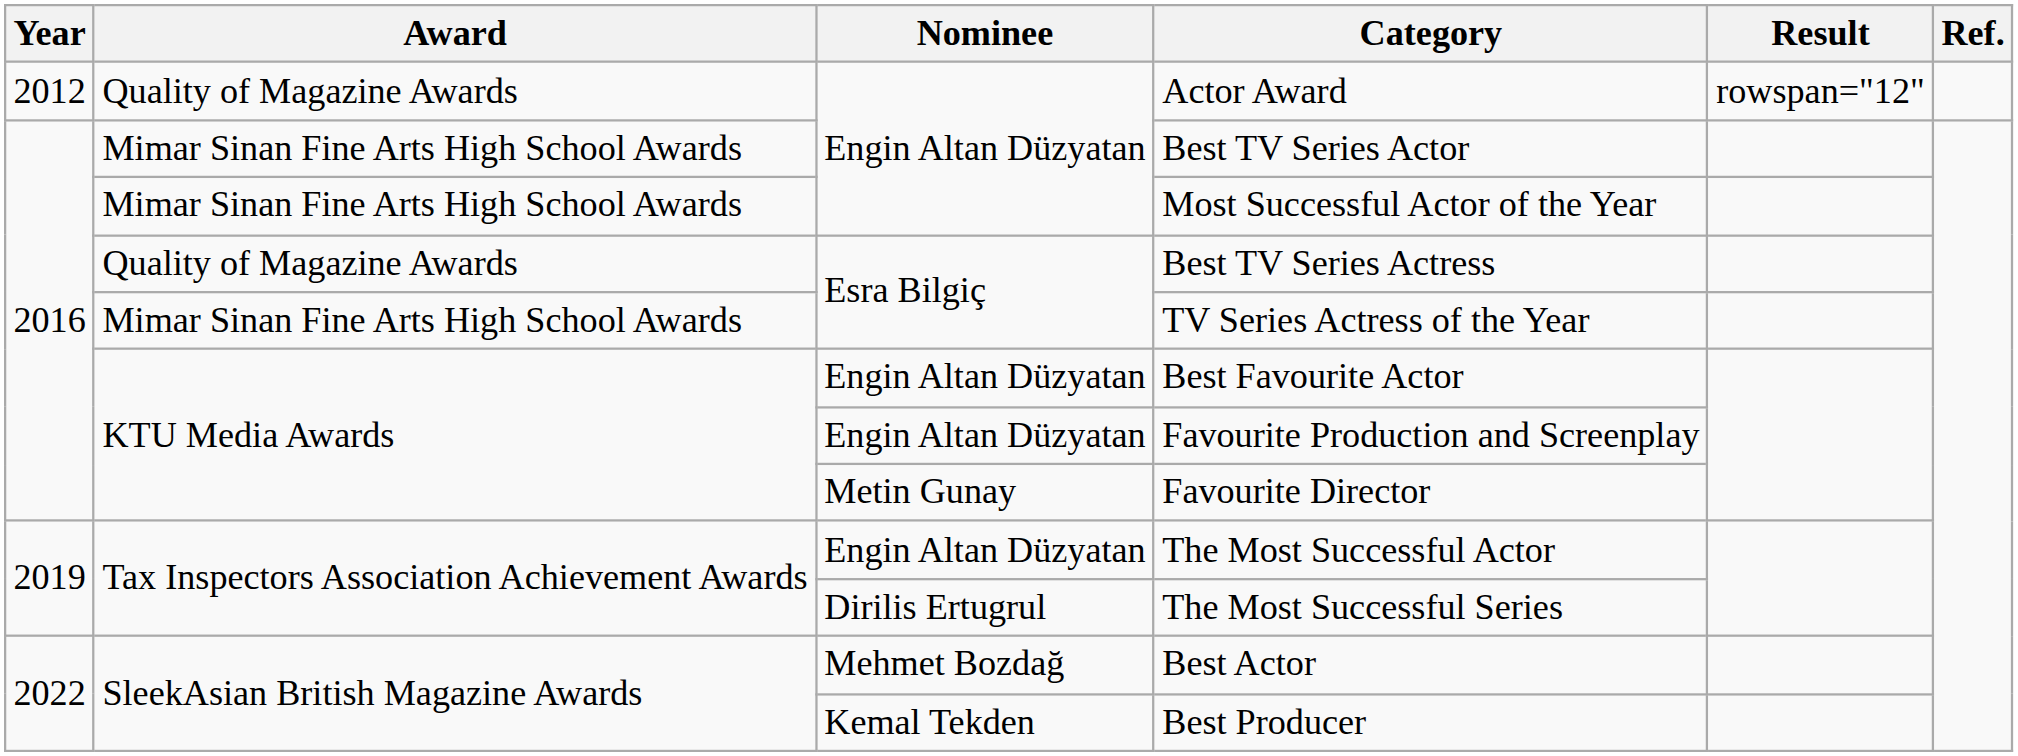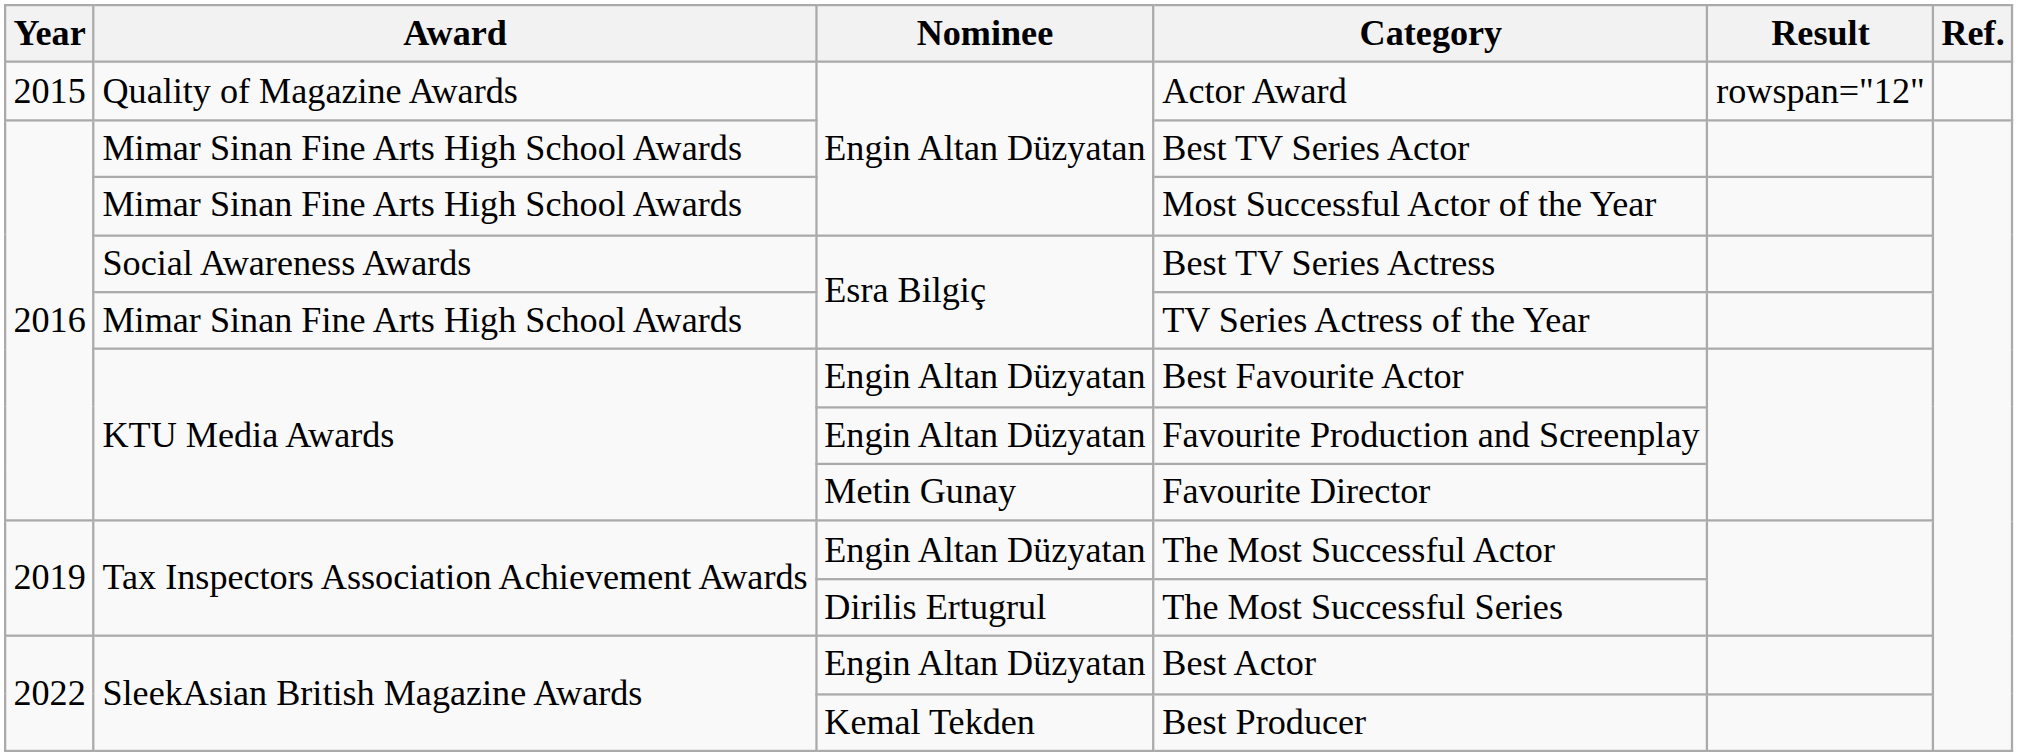Actor Award | Year: 2012 -> 2015
Best TV Series Actress | Award: Quality of Magazine Awards -> Social Awareness Awards
Best Actor | Nominee: Mehmet Bozdağ -> Engin Altan Düzyatan
